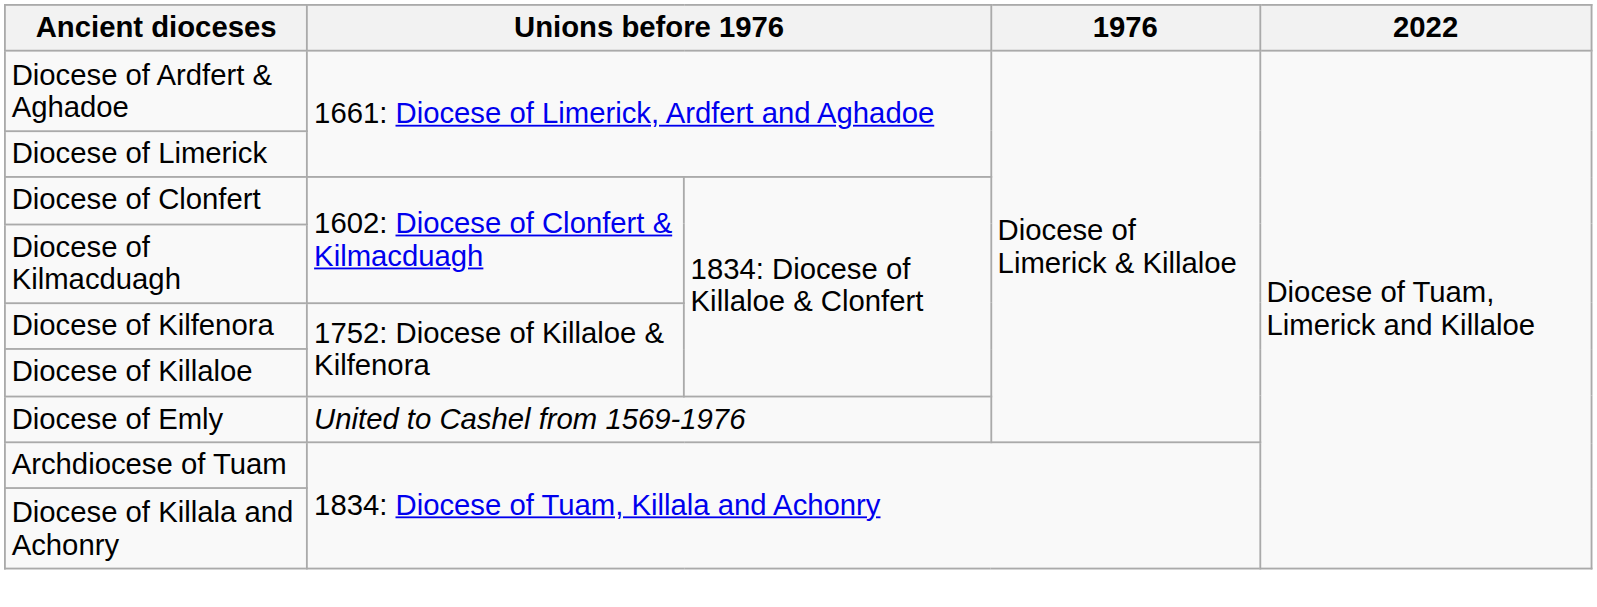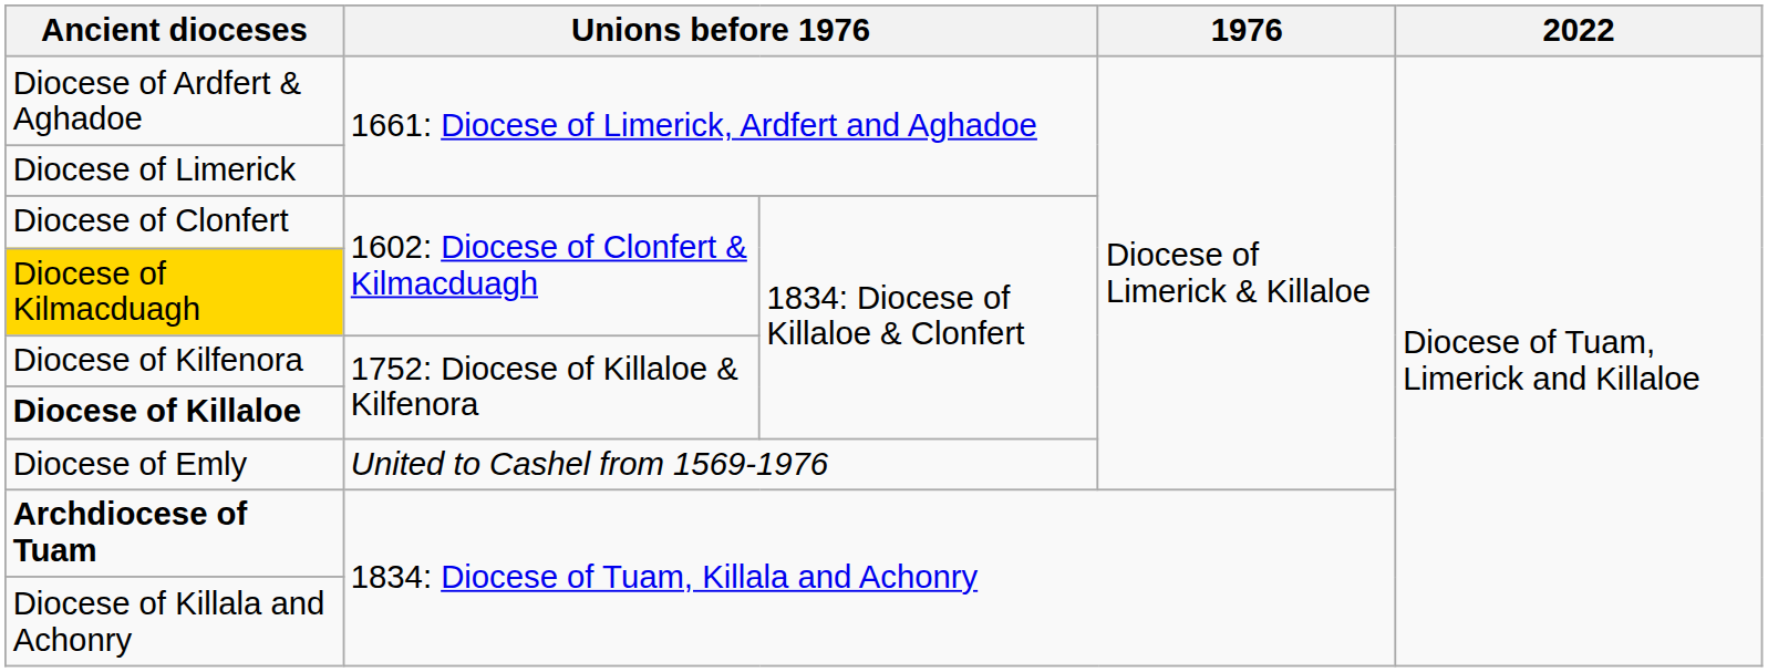Diocese of Kilmacduagh | Ancient dioceses: no background -> gold background
Diocese of Killaloe | Ancient dioceses: normal -> bold
Archdiocese of Tuam | Ancient dioceses: normal -> bold
